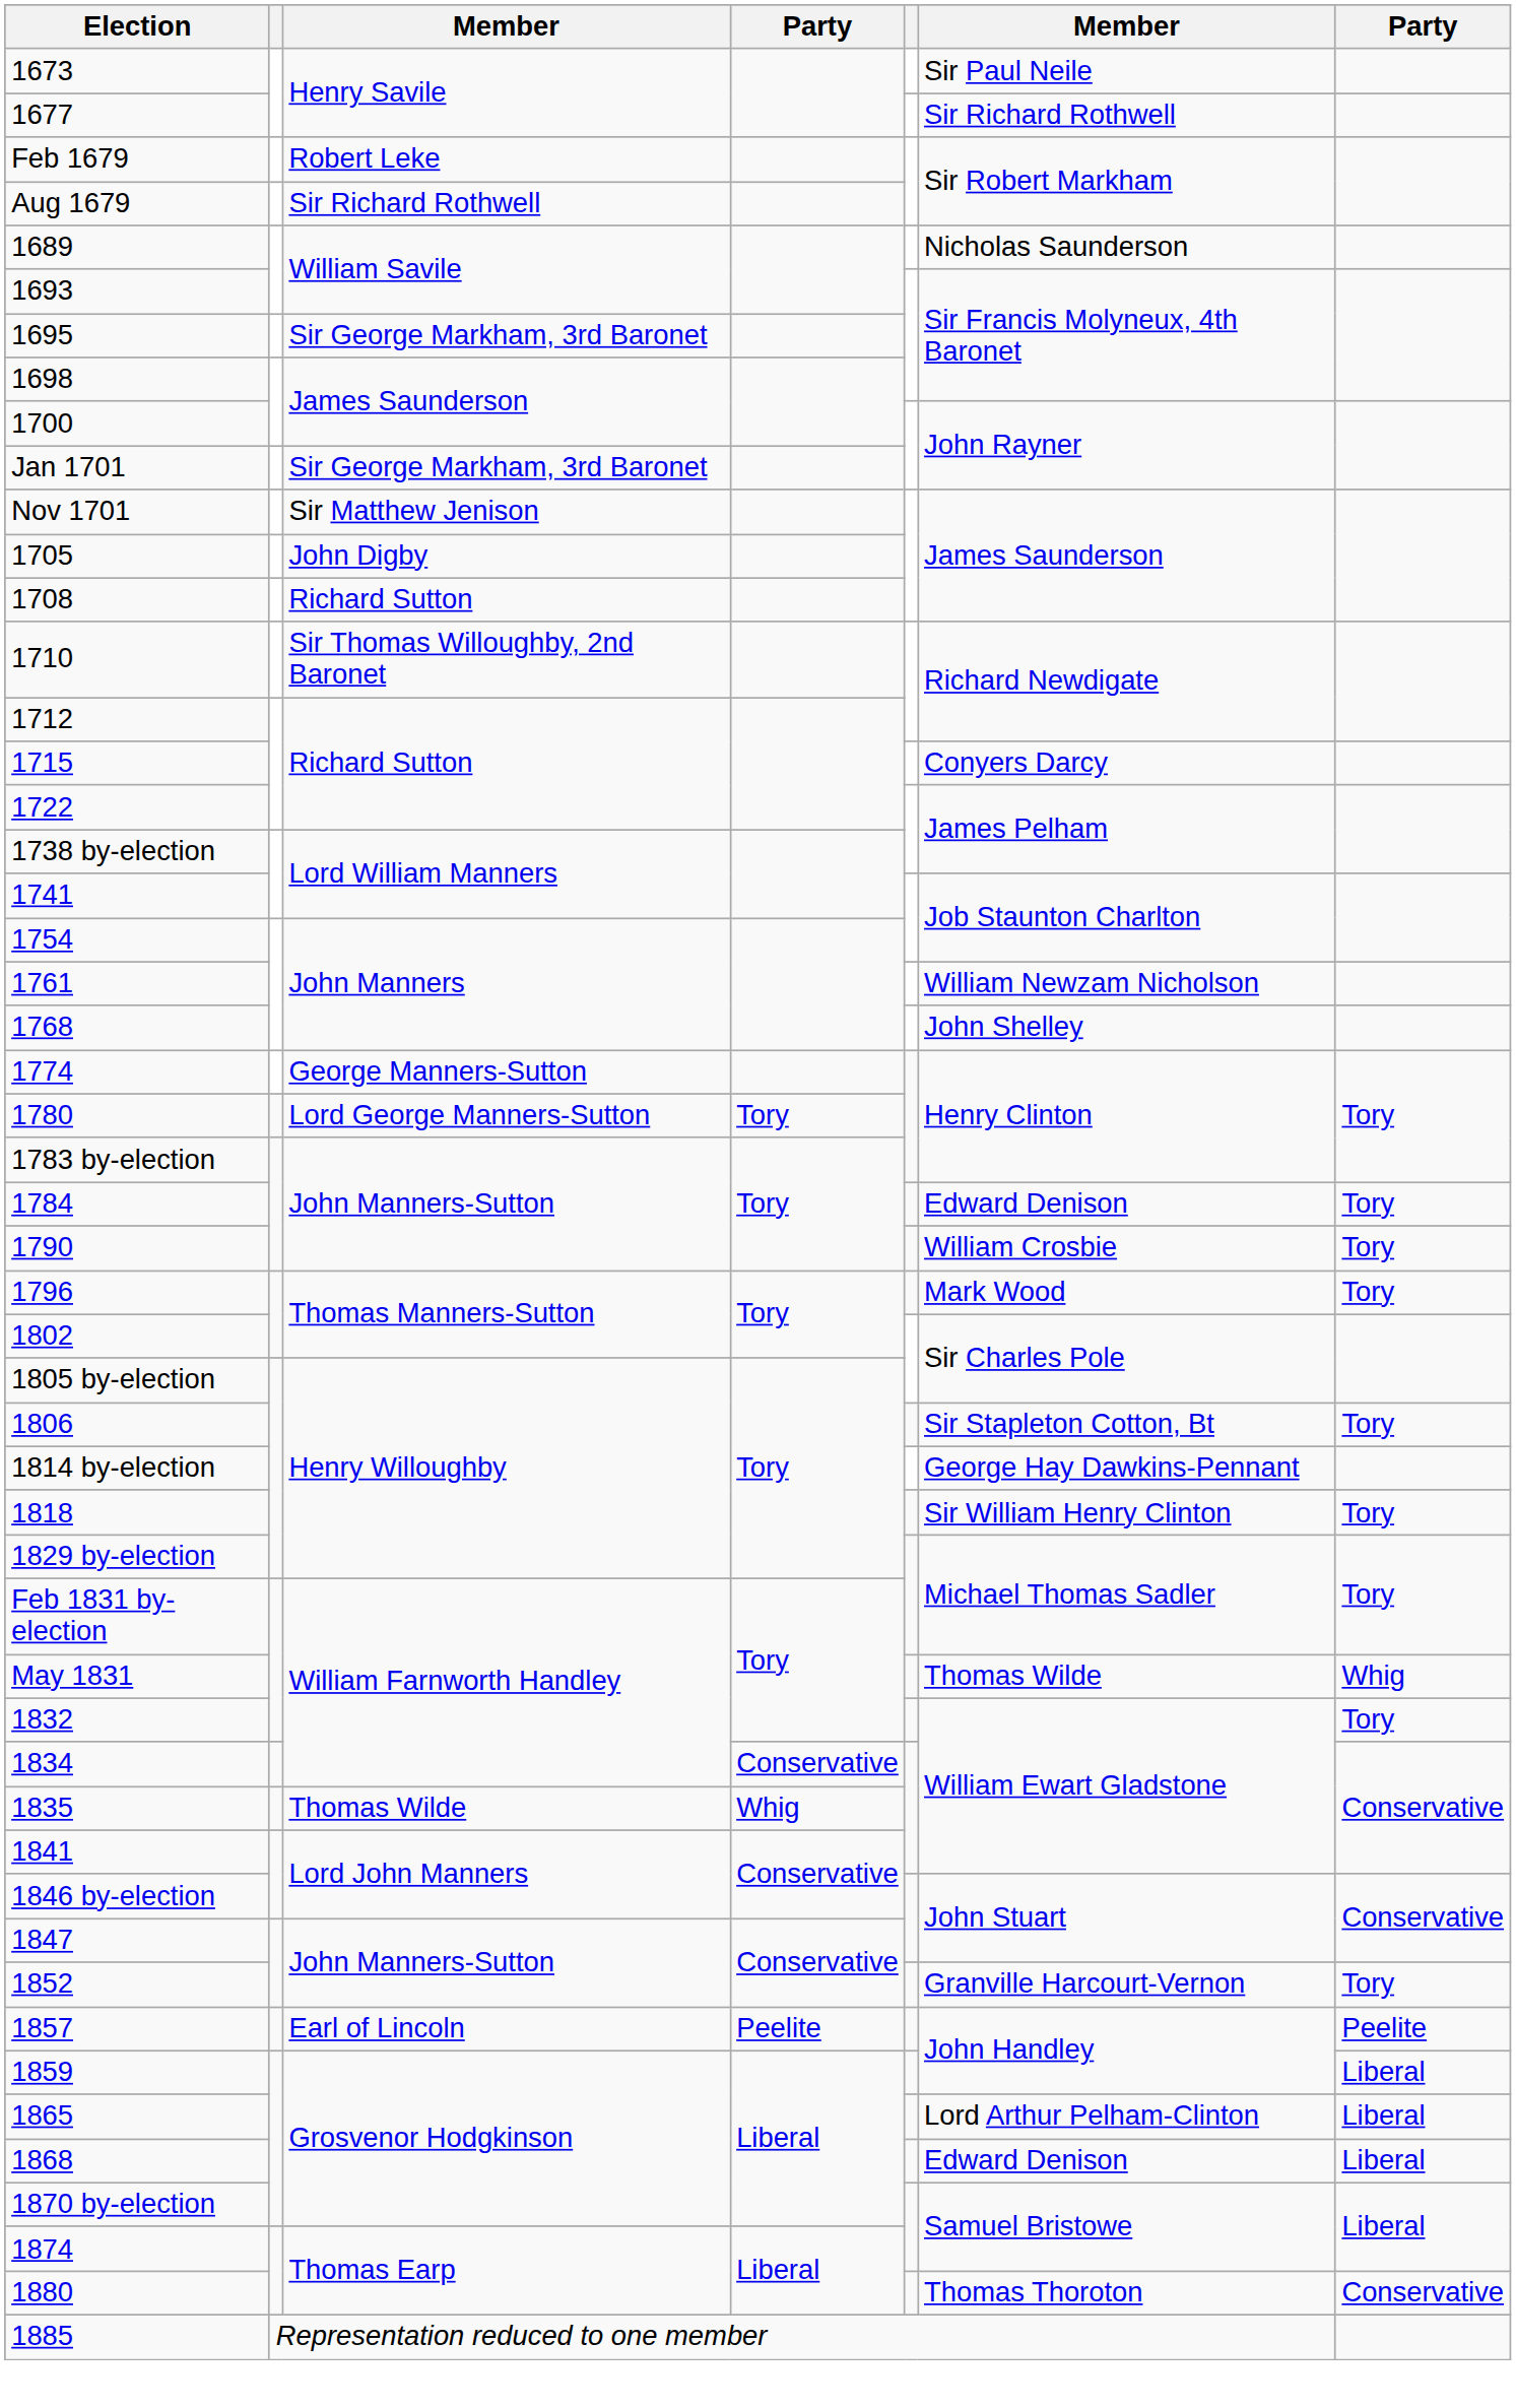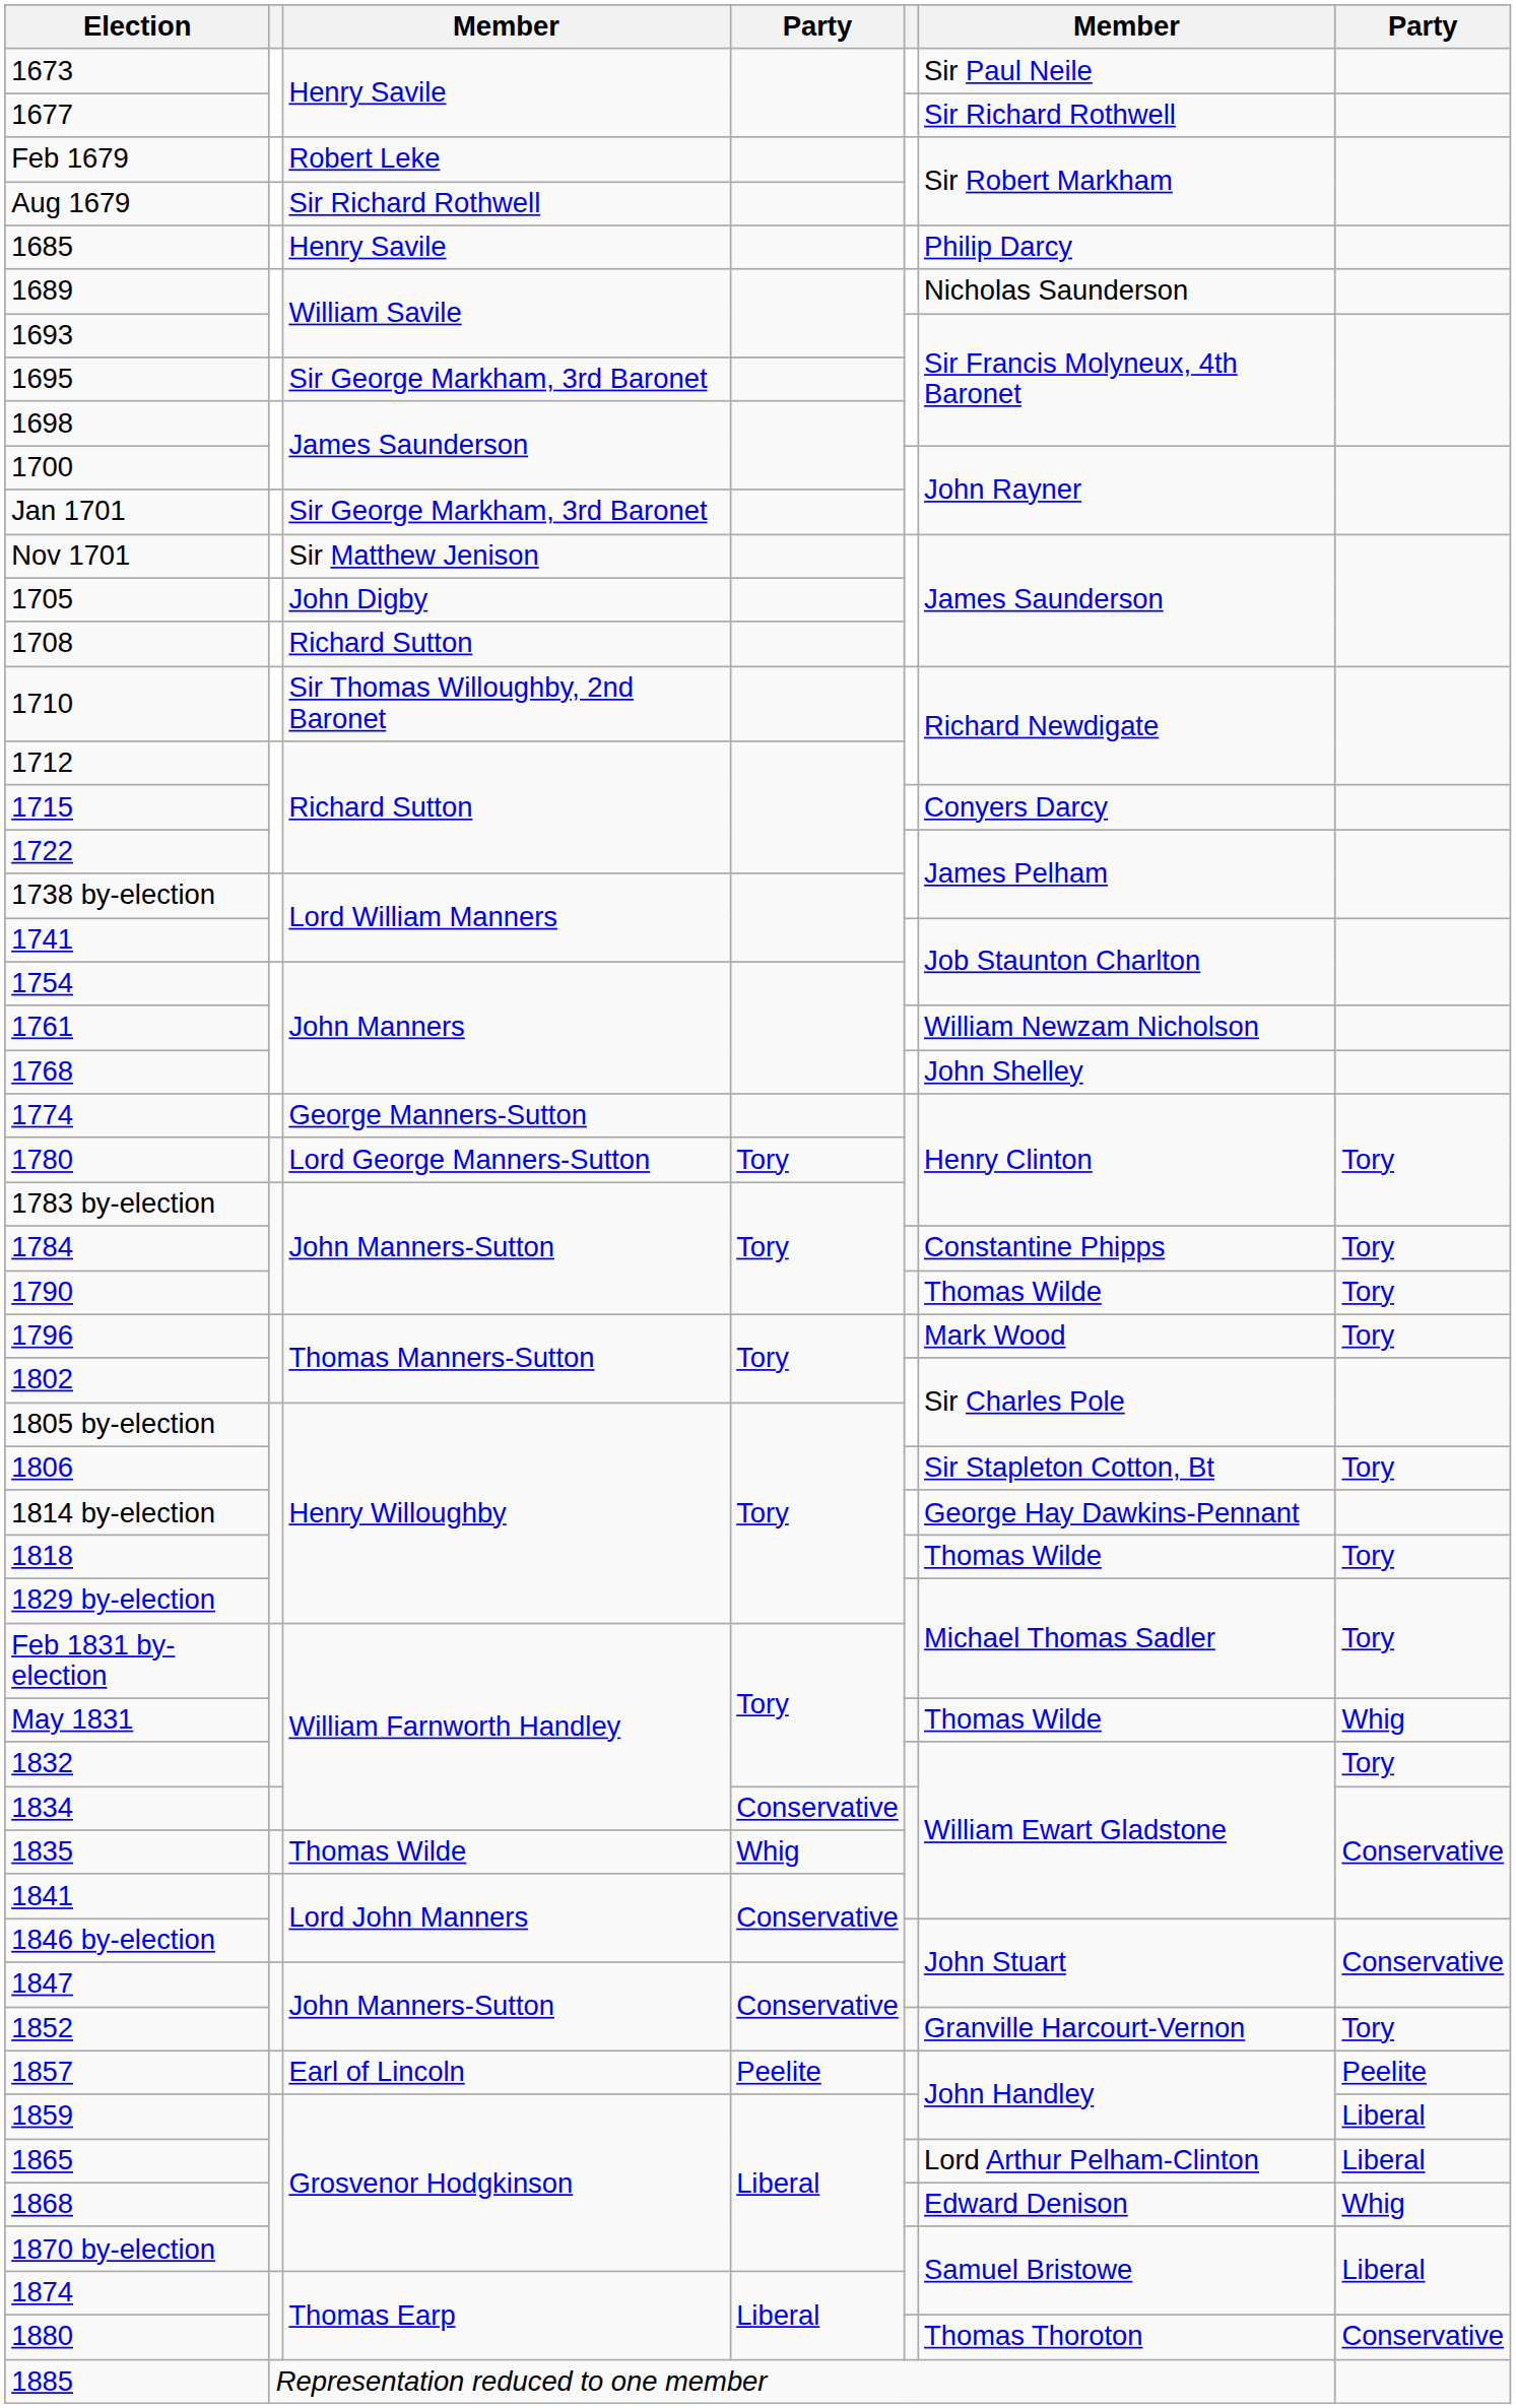+ row: 1685 | Henry Savile | Philip Darcy
1784 | column 6: Edward Denison -> Constantine Phipps
1790 | column 6: William Crosbie -> Thomas Wilde
1818 | column 6: Sir William Henry Clinton -> Thomas Wilde
1868 | column 7: Liberal -> Whig
